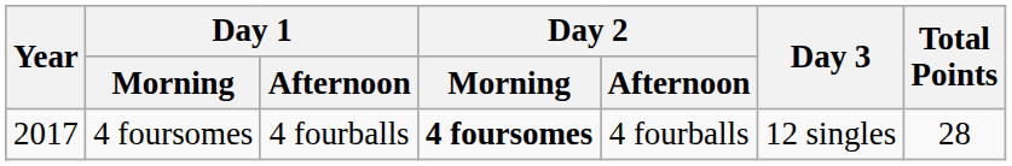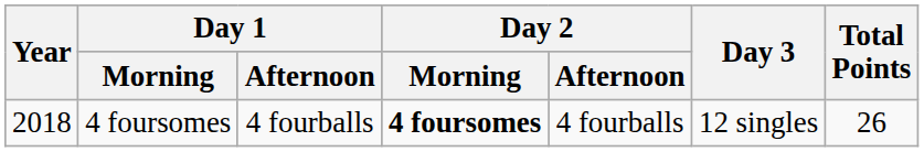row 3 | Year: 2017 -> 2018
row 3 | Total Points: 28 -> 26
